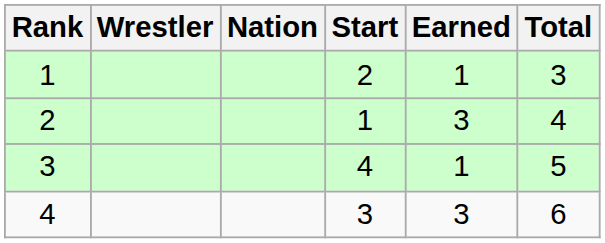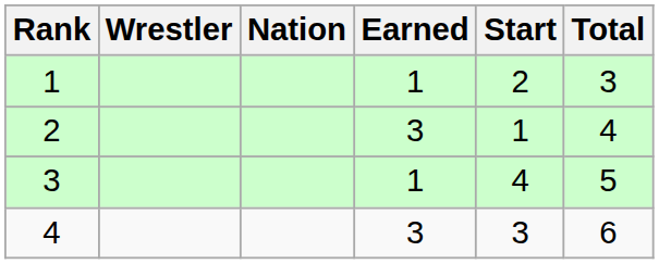columns swapped: Start <-> Earned
